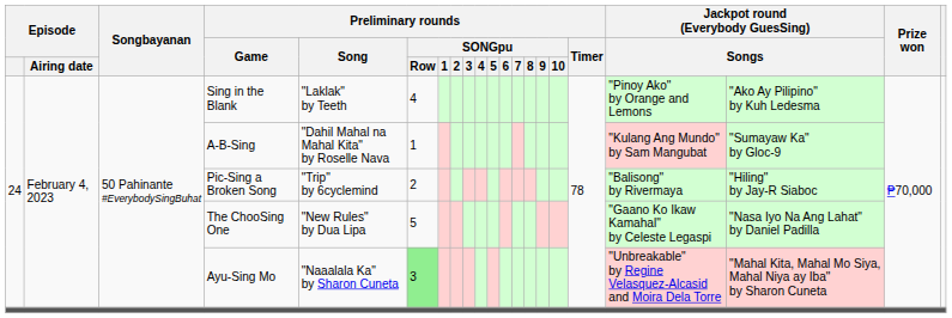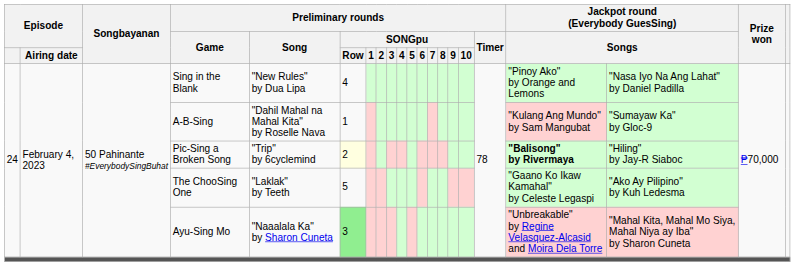Sing in the Blank | Preliminary rounds / Song: "Laklak" by Teeth -> "New Rules" by Dua Lipa
Sing in the Blank | column 19: "Ako Ay Pilipino" by Kuh Ledesma -> "Nasa Iyo Na Ang Lahat" by Daniel Padilla
Pic-Sing a Broken Song | Preliminary rounds / SONGpu / Row: no background -> lightyellow background
Pic-Sing a Broken Song | column 18: normal -> bold
The ChooSing One | Preliminary rounds / Song: "New Rules" by Dua Lipa -> "Laklak" by Teeth
The ChooSing One | column 19: "Nasa Iyo Na Ang Lahat" by Daniel Padilla -> "Ako Ay Pilipino" by Kuh Ledesma
